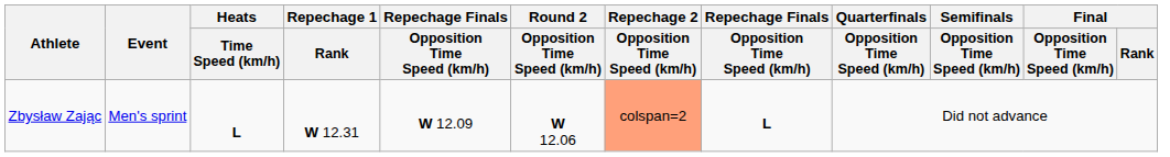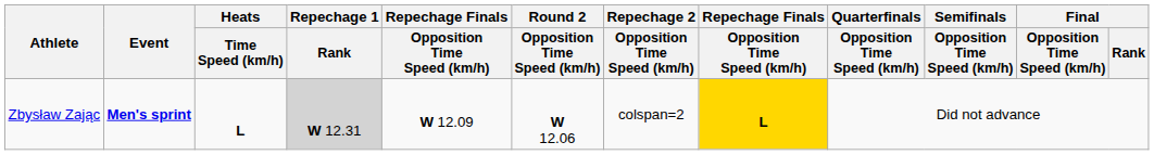Zbysław Zając | Event: normal -> bold
Zbysław Zając | Repechage 1 / Rank: no background -> lightgrey background
Zbysław Zając | Repechage 2 / Opposition Time Speed (km/h): lightsalmon background -> no background
Zbysław Zając | column 8: no background -> gold background
